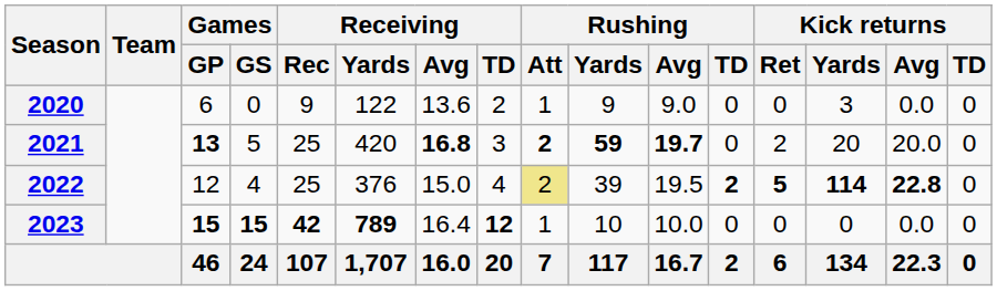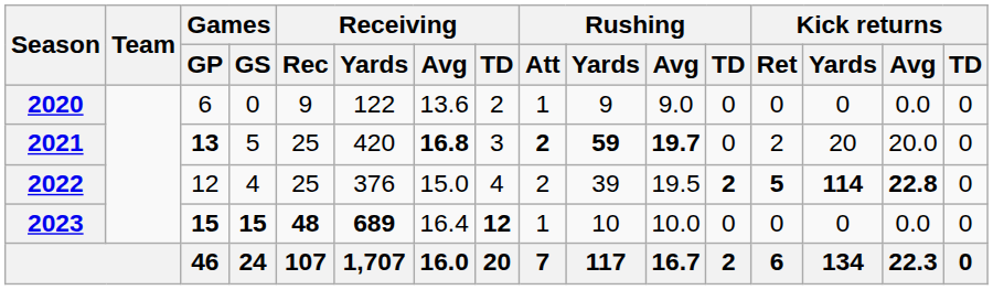2020 | Kick returns / Yards: 3 -> 0
2022 | Rushing / Att: khaki background -> no background
2023 | Receiving / Rec: 42 -> 48
2023 | Receiving / Yards: 789 -> 689
